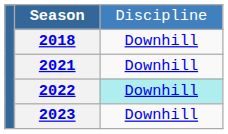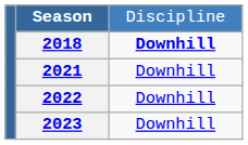2018 | column 3: normal -> bold
2022 | column 3: paleturquoise background -> no background
